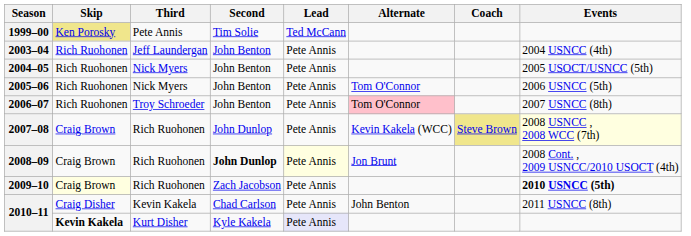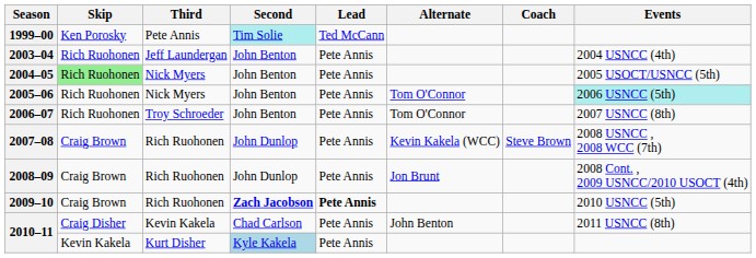1999–00 | Skip: khaki background -> no background
1999–00 | Second: no background -> paleturquoise background
2004–05 | Skip: no background -> lightgreen background
2005–06 | Events: no background -> paleturquoise background
2006–07 | Alternate: pink background -> no background
2007–08 | Coach: khaki background -> no background
2007–08 | Events: lightyellow background -> no background
2008–09 | Second: bold -> normal
2008–09 | Lead: lightyellow background -> no background
2009–10 | Skip: lightyellow background -> no background
2009–10 | Second: normal -> bold
2009–10 | Lead: normal -> bold
2009–10 | Events: bold -> normal
2010–11 / Kurt Disher | Skip: bold -> normal
2010–11 / Kurt Disher | Second: no background -> lightblue background
2010–11 / Kurt Disher | Lead: lavender background -> no background
